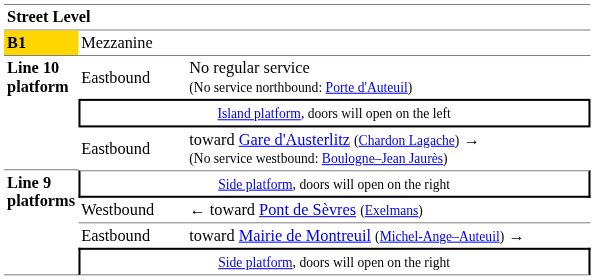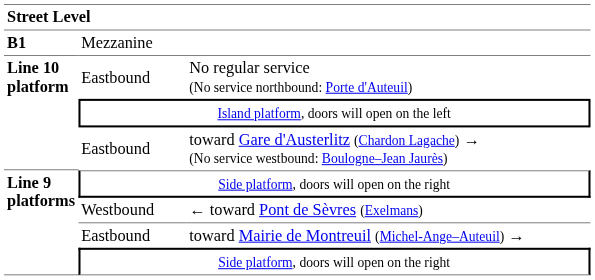Mezzanine | column 1: gold background -> no background
